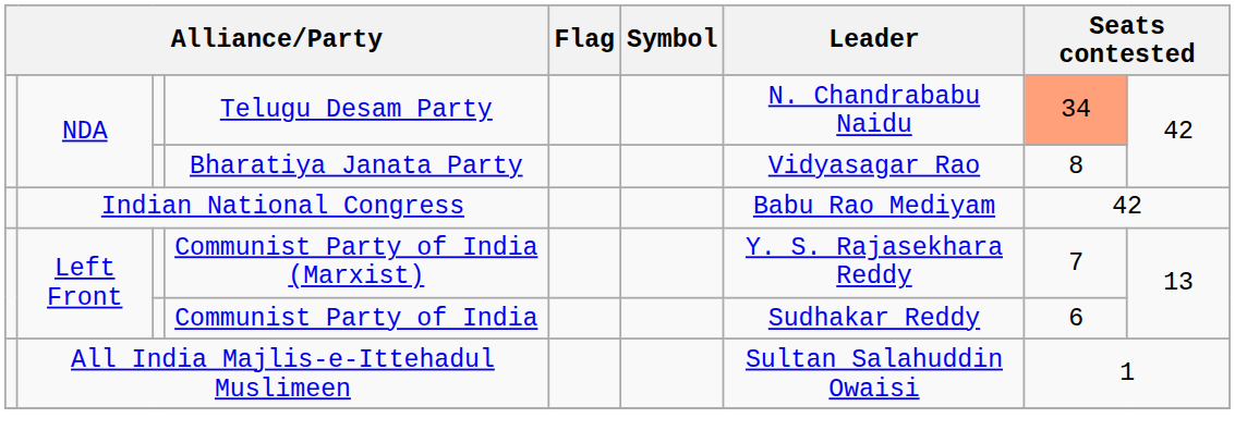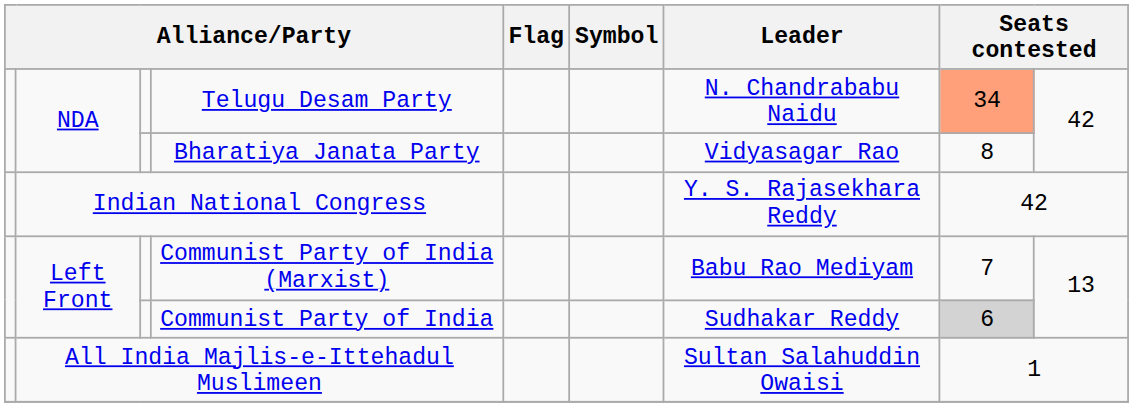Indian National Congress | Leader: Babu Rao Mediyam -> Y. S. Rajasekhara Reddy
Communist Party of India (Marxist) | Leader: Y. S. Rajasekhara Reddy -> Babu Rao Mediyam
Communist Party of India | column 8: no background -> lightgrey background
